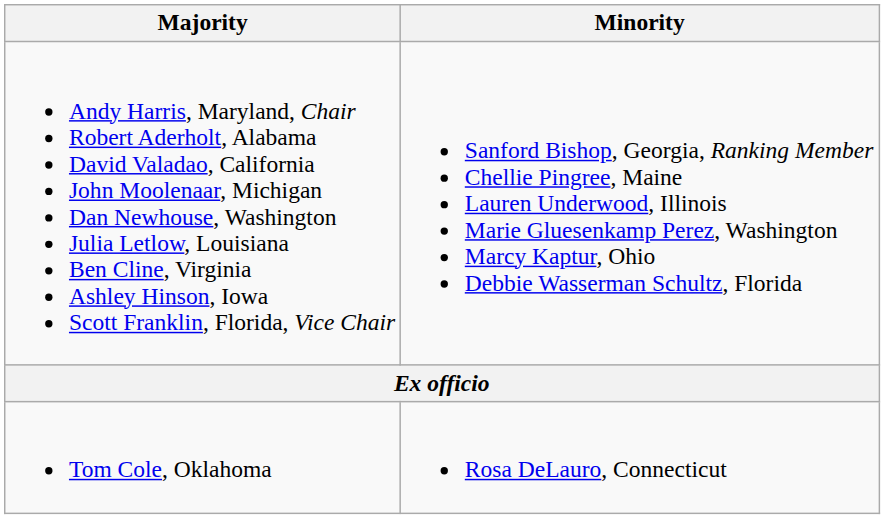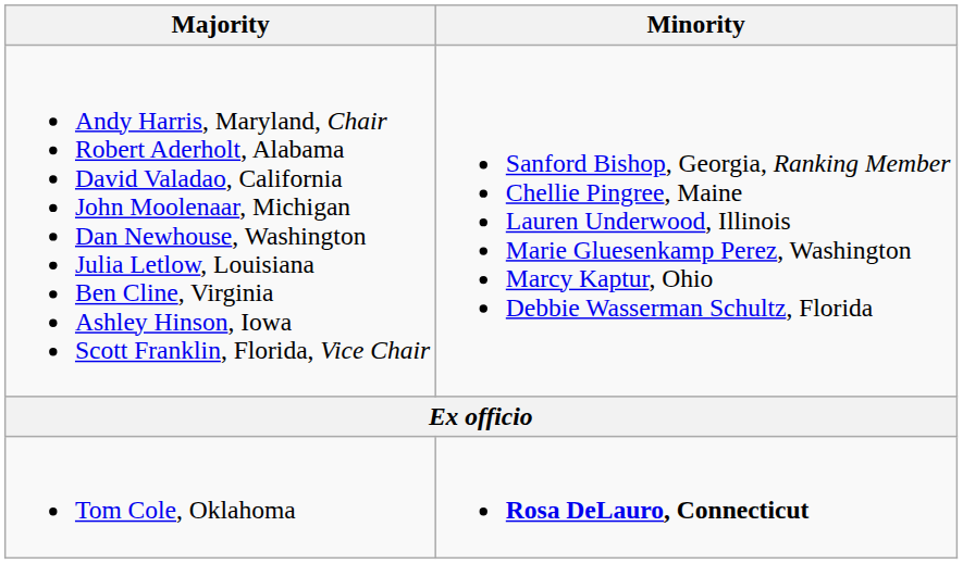Tom Cole, Oklahoma | Minority: normal -> bold
